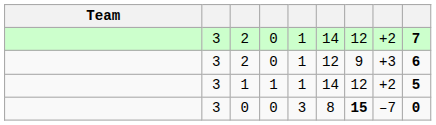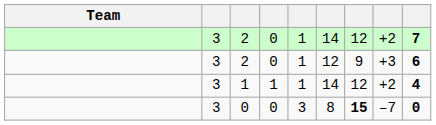row 4 | column 9: 5 -> 4
